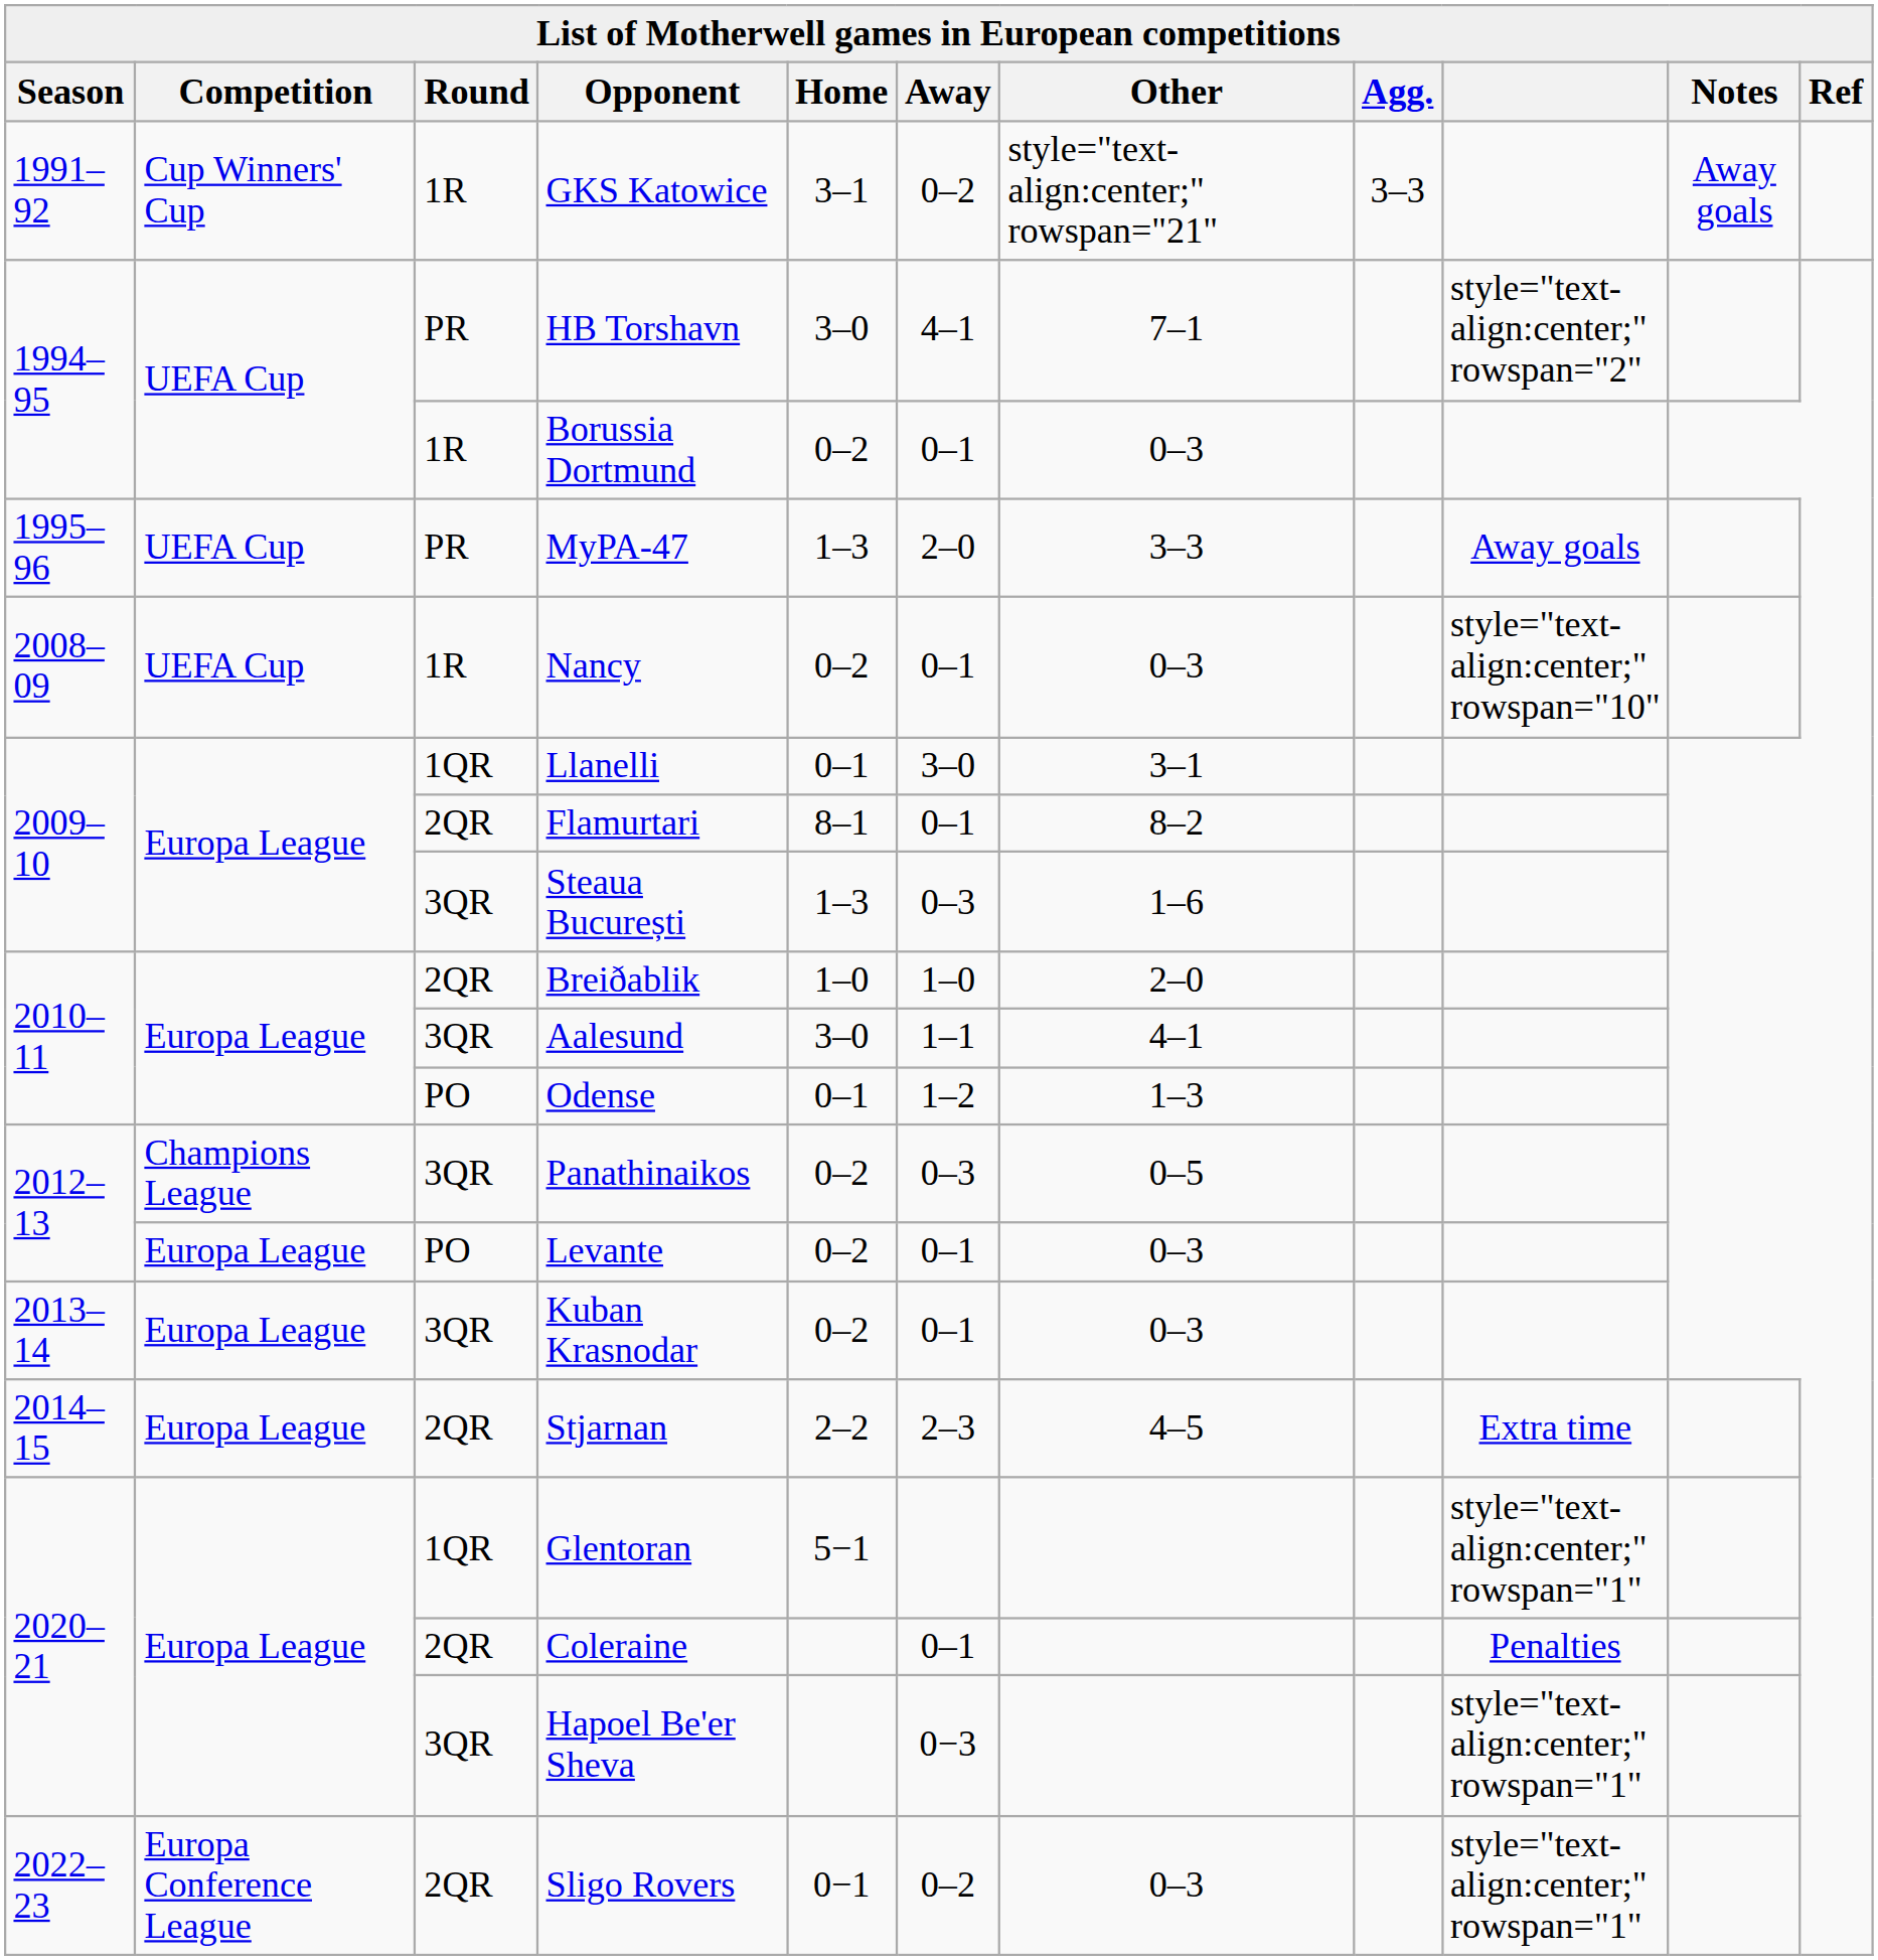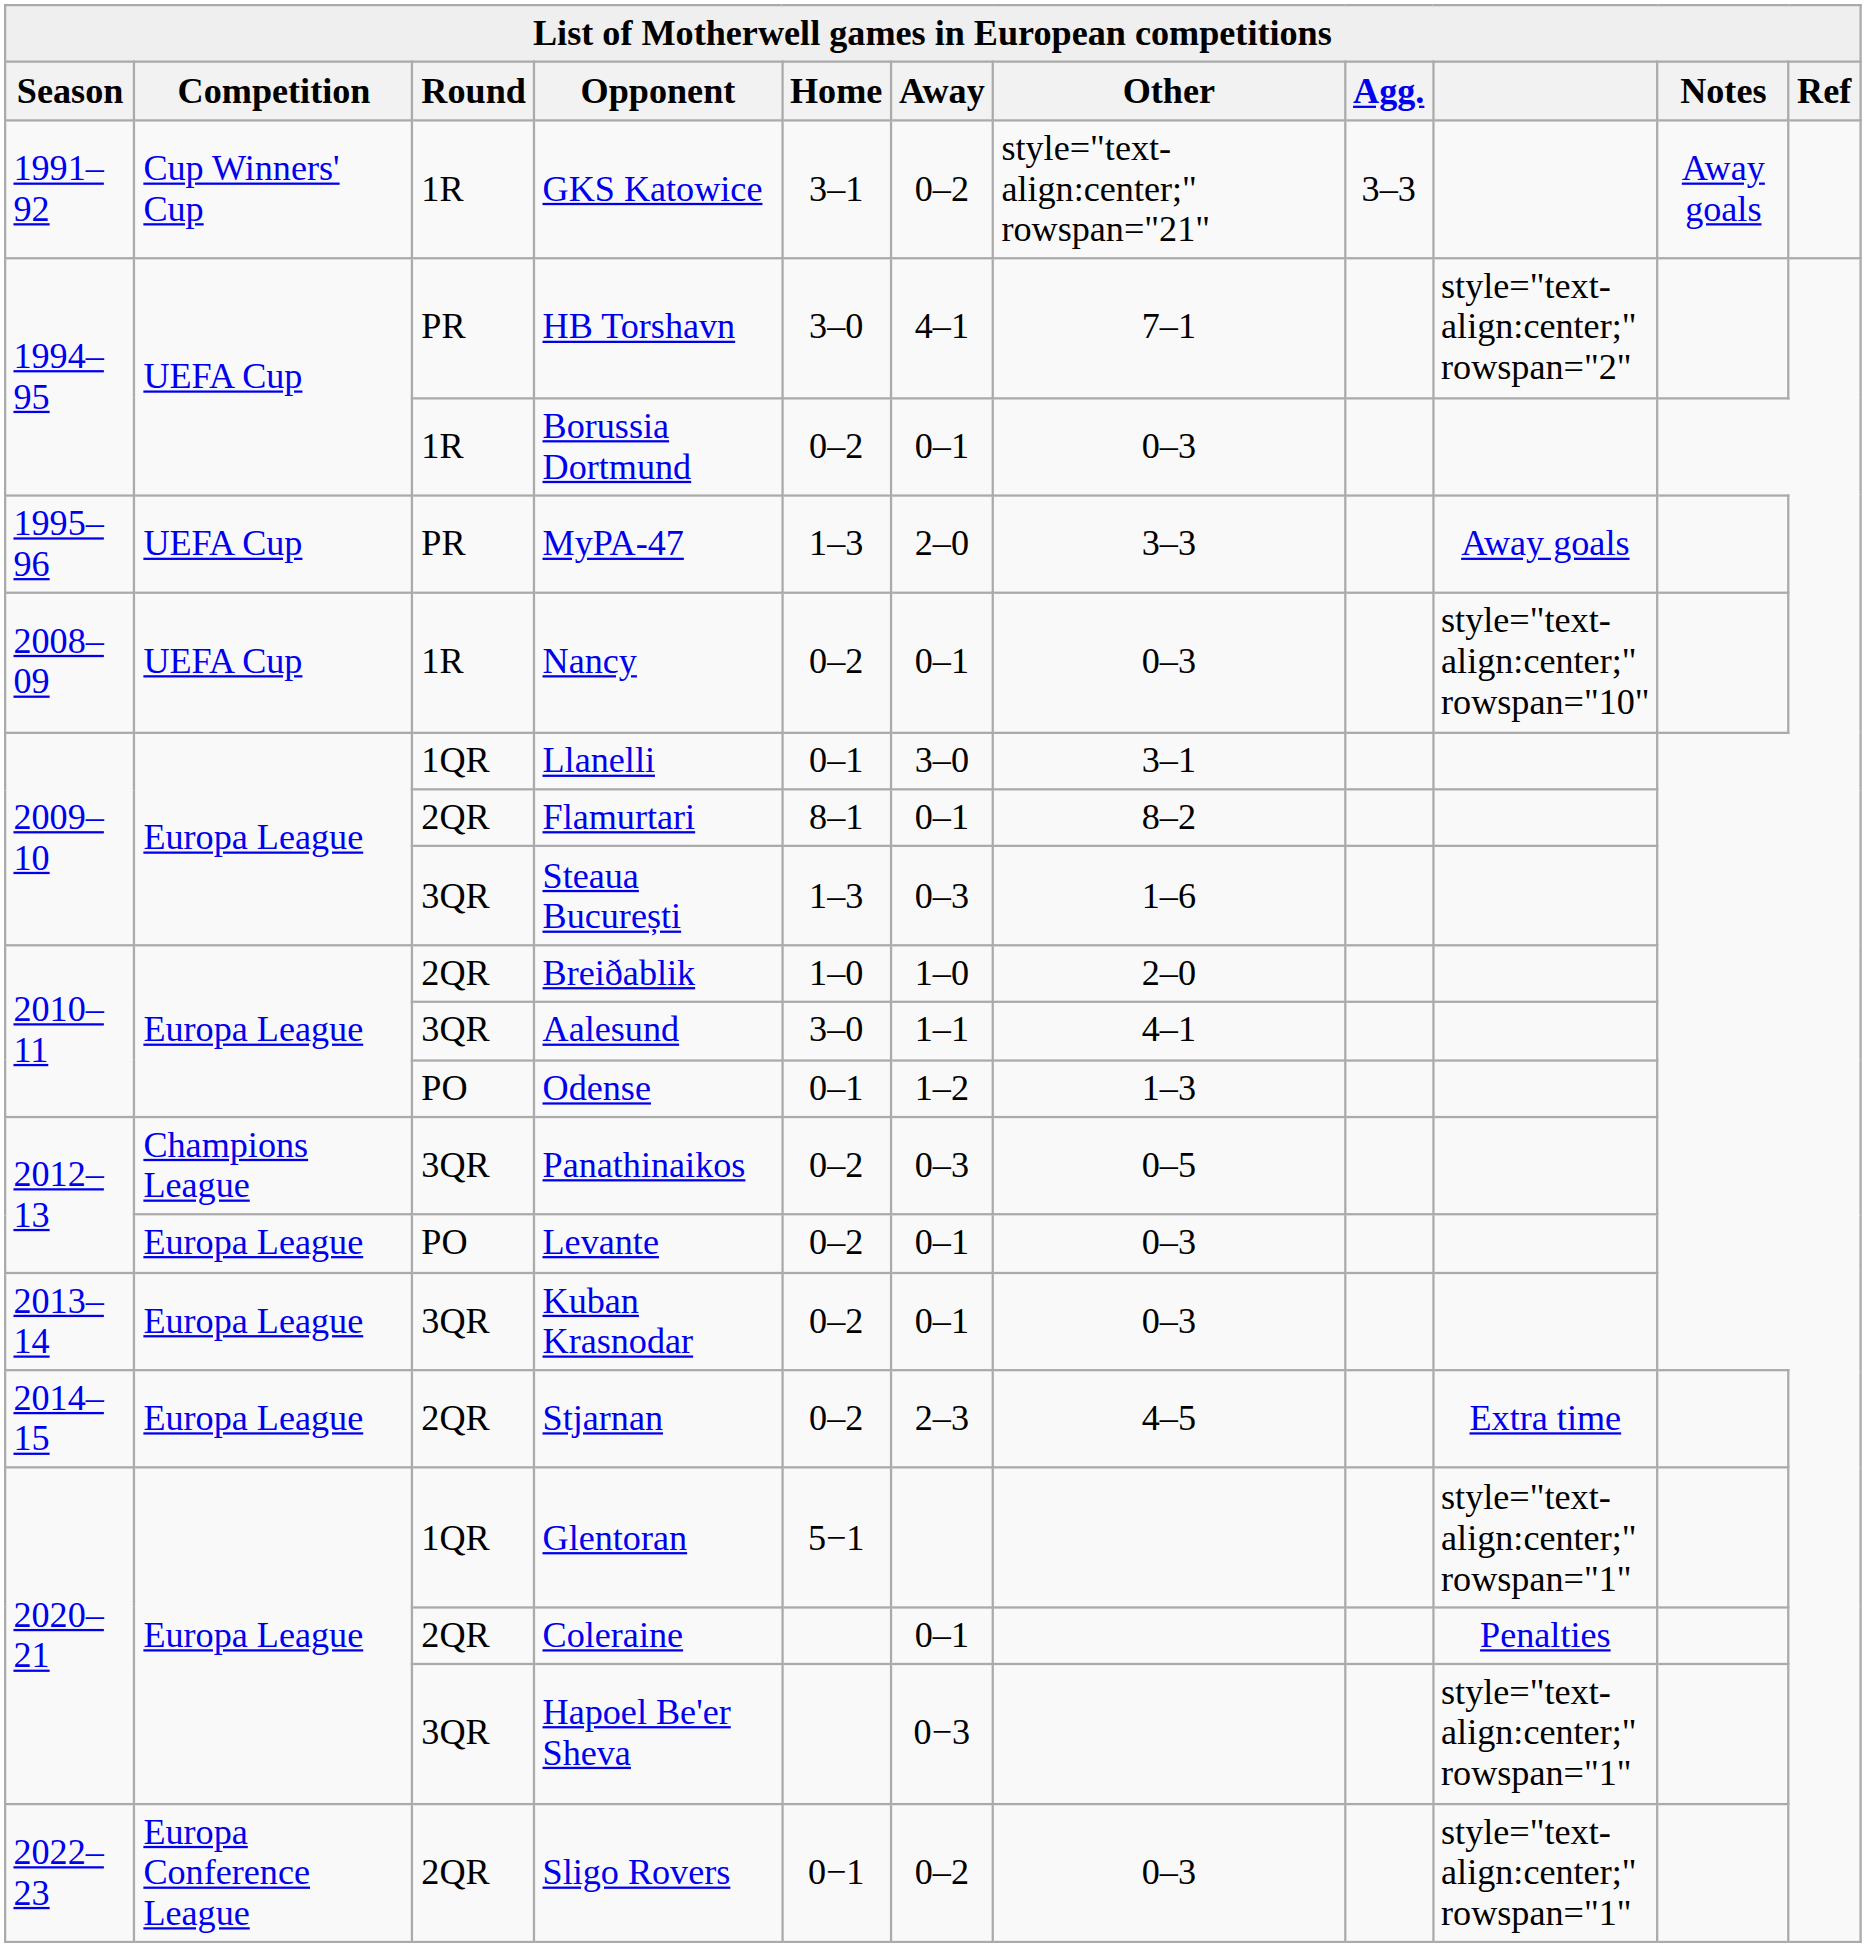Stjarnan | Home: 2–2 -> 0–2
